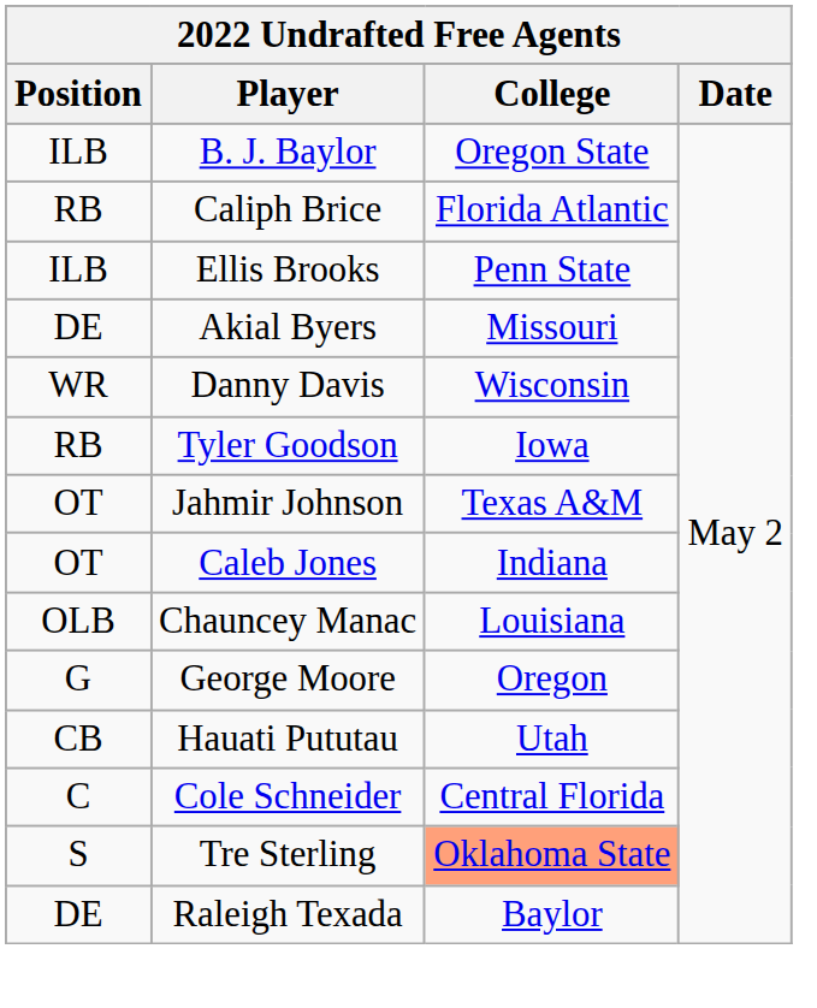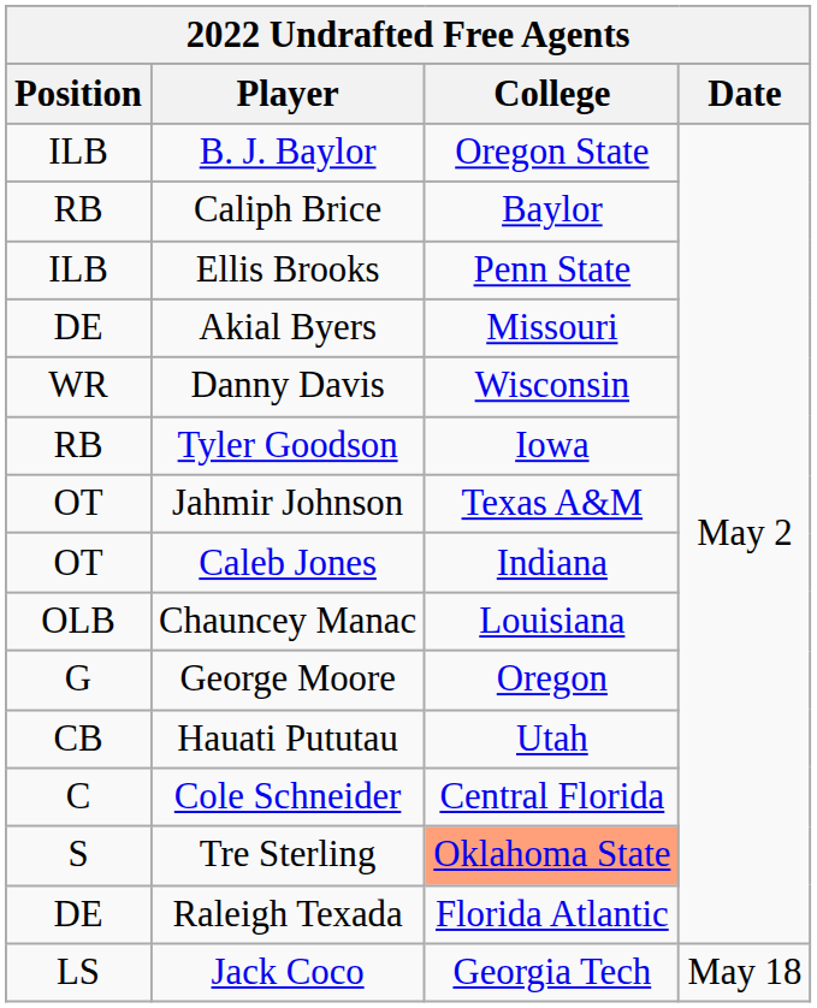Caliph Brice | College: Florida Atlantic -> Baylor
Raleigh Texada | College: Baylor -> Florida Atlantic
+ row: LS | Jack Coco | Georgia Tech | May 18
